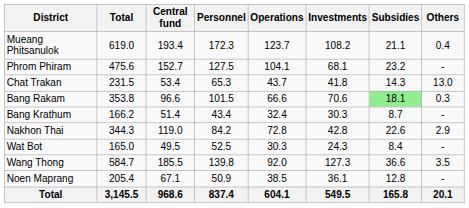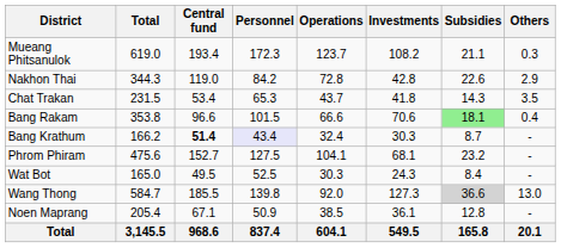Mueang Phitsanulok | Others: 0.4 -> 0.3
rows swapped: Nakhon Thai <-> Phrom Phiram
Chat Trakan | Others: 13.0 -> 3.5
Bang Rakam | Others: 0.3 -> 0.4
Bang Krathum | Central fund: normal -> bold
Bang Krathum | Personnel: no background -> lavender background
Wang Thong | Subsidies: no background -> lightgrey background
Wang Thong | Others: 3.5 -> 13.0
